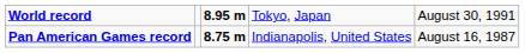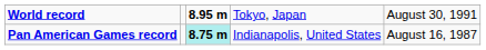Pan American Games record | column 3: no background -> paleturquoise background
